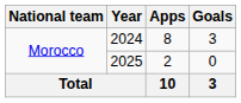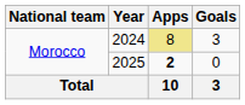2024 | Apps: no background -> khaki background
2025 | Apps: normal -> bold
